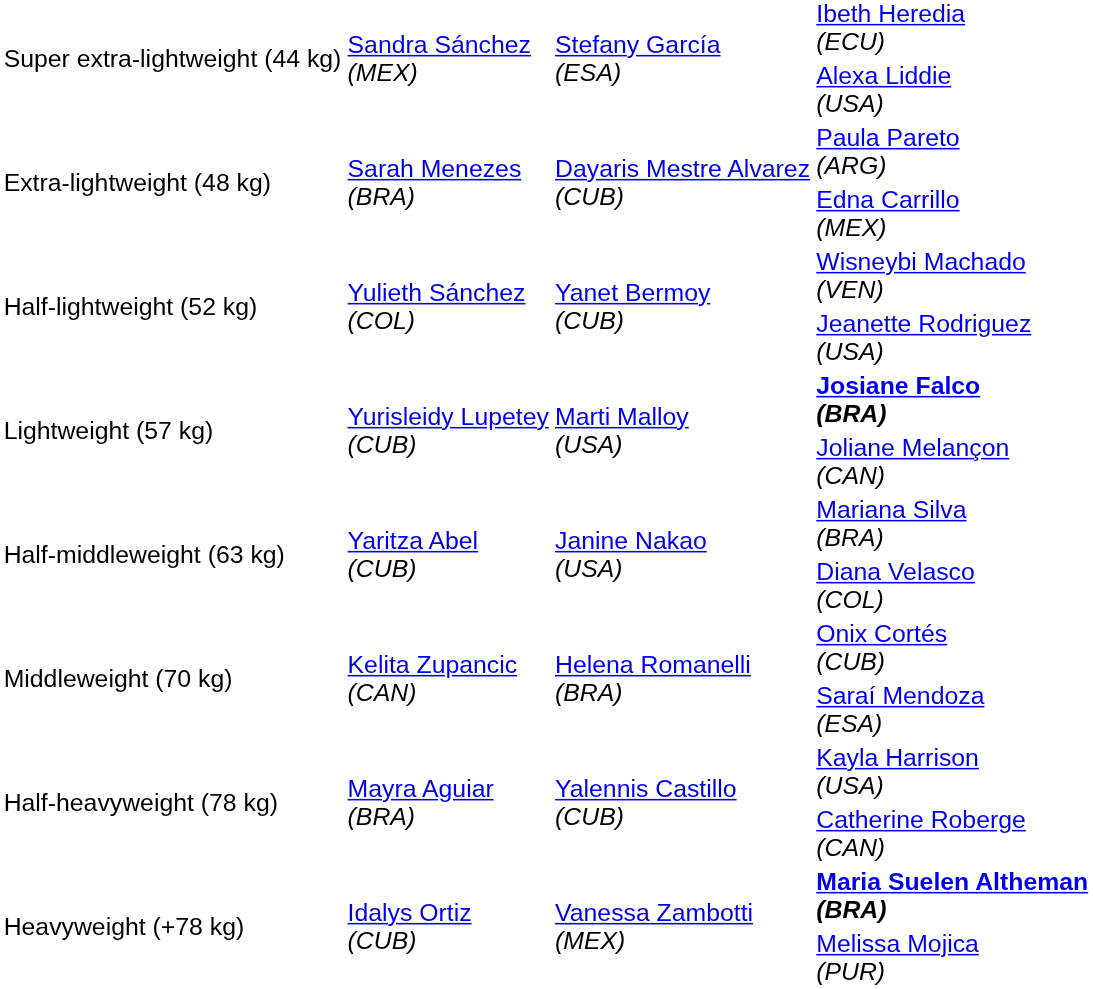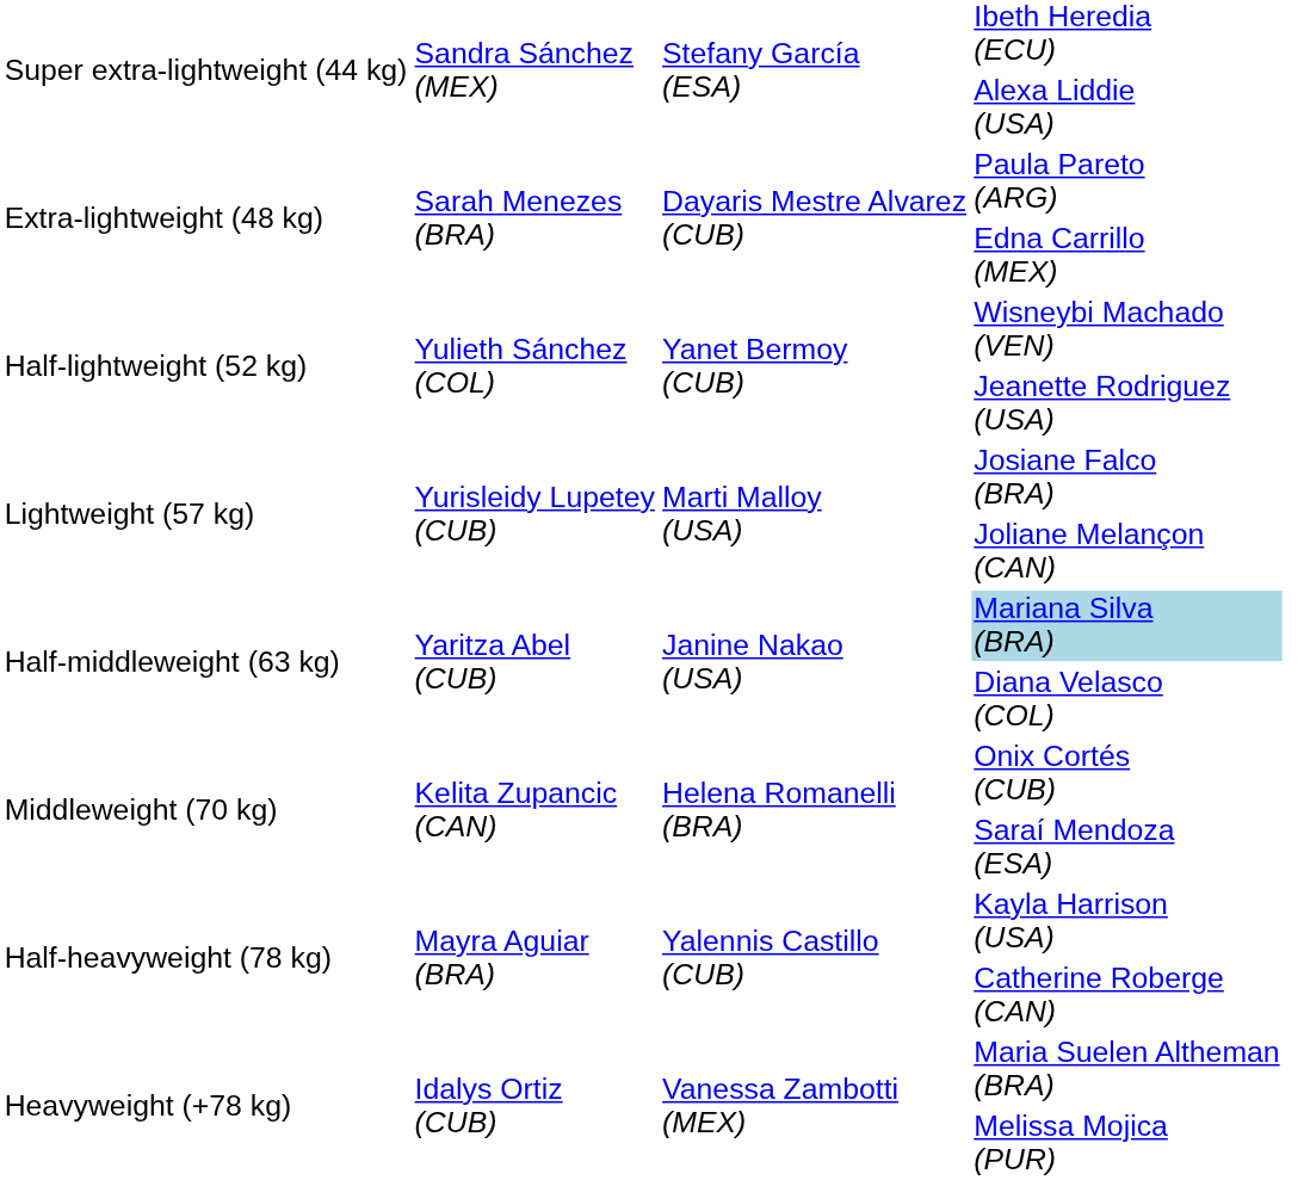Josiane Falco (BRA) | column 4: bold -> normal
Mariana Silva (BRA) | column 4: no background -> lightblue background
Maria Suelen Altheman (BRA) | column 4: bold -> normal
